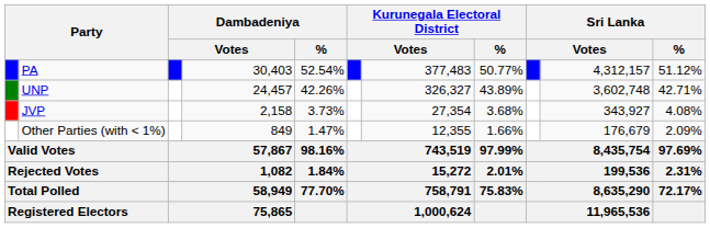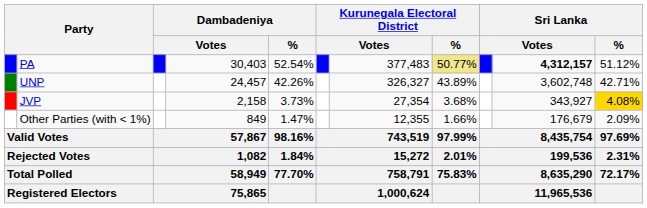PA | Kurunegala Electoral District / %: no background -> khaki background
PA | column 10: normal -> bold
JVP | Sri Lanka / %: no background -> gold background
